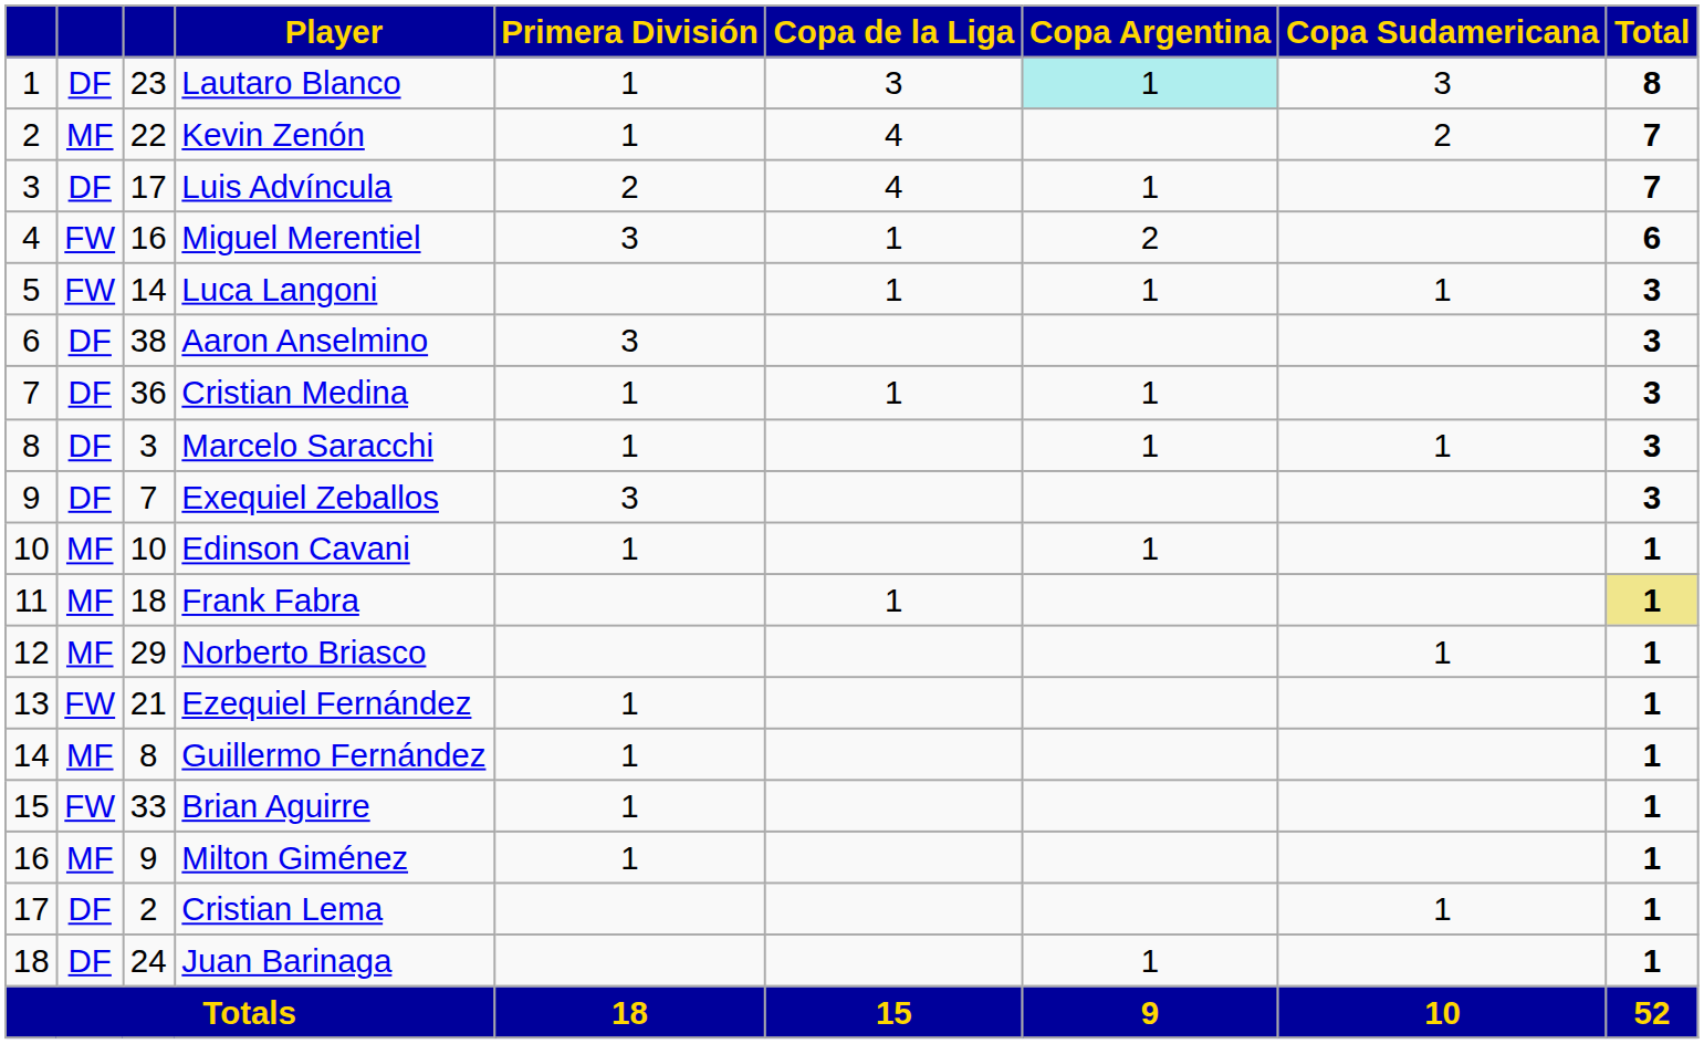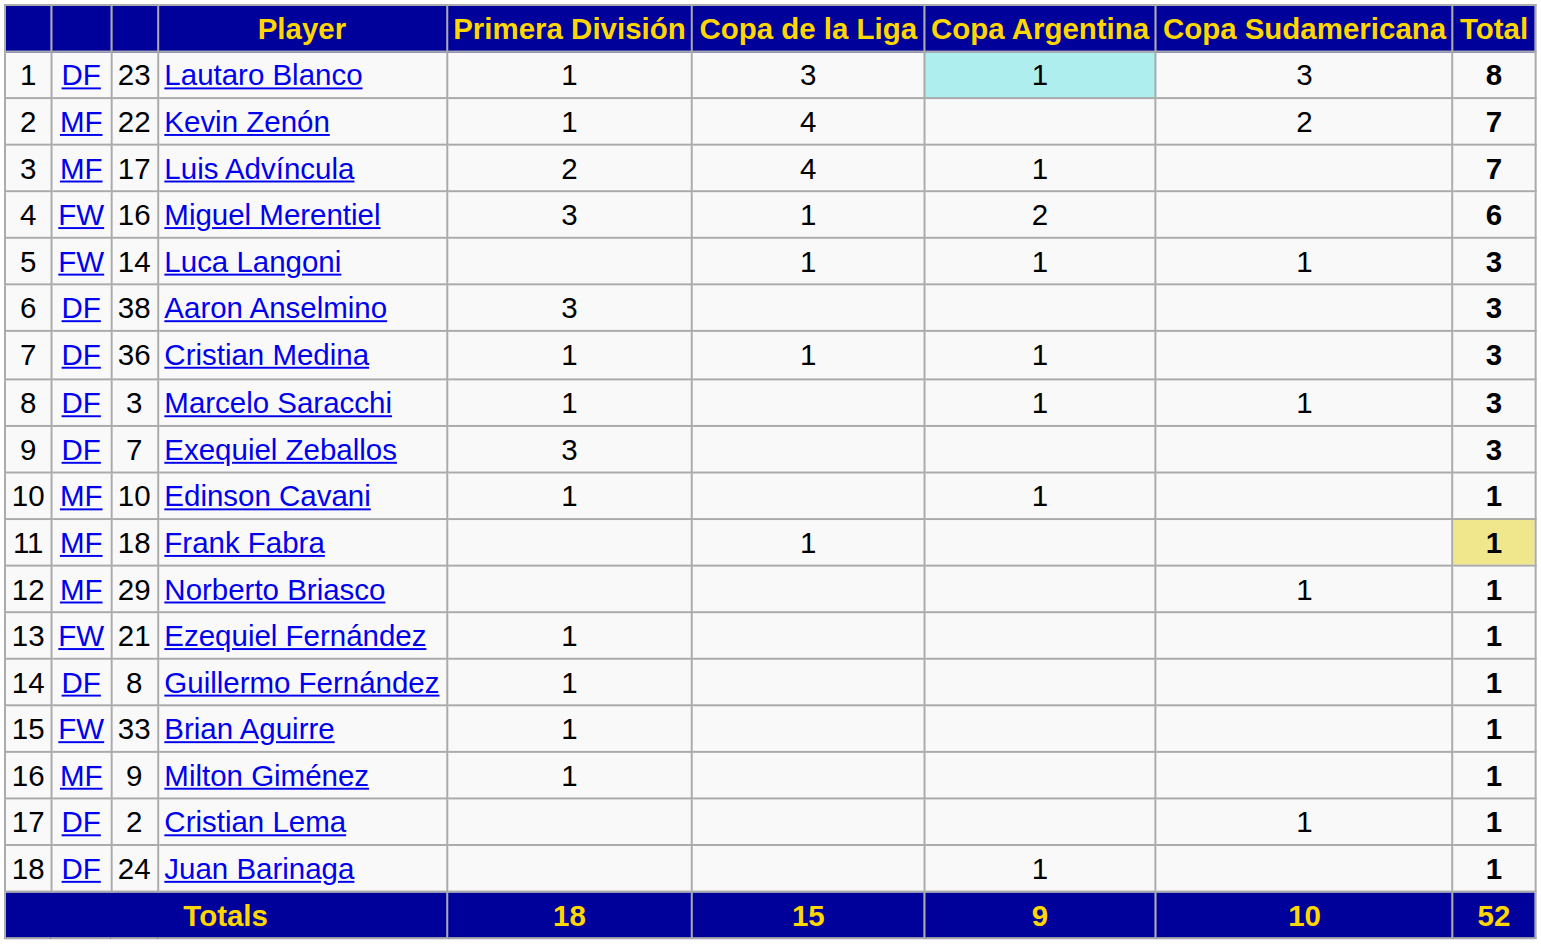Luis Advíncula | column 2: DF -> MF
Guillermo Fernández | column 2: MF -> DF
